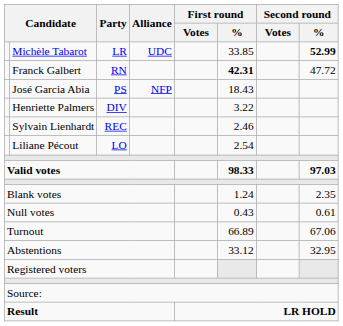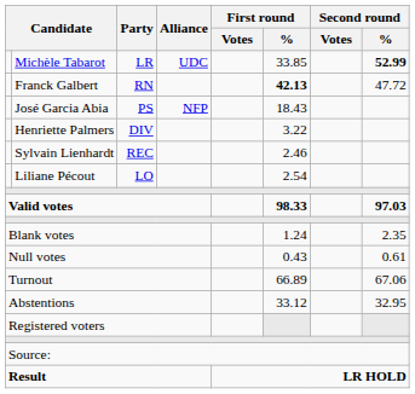Franck Galbert | First round / %: 42.31 -> 42.13
